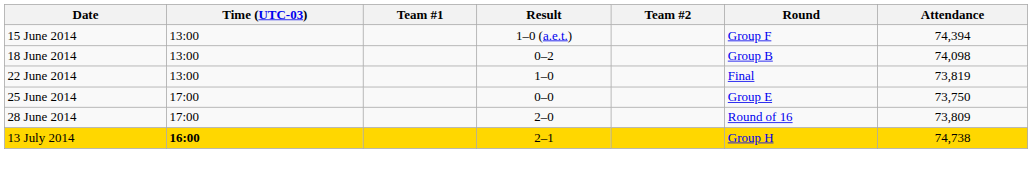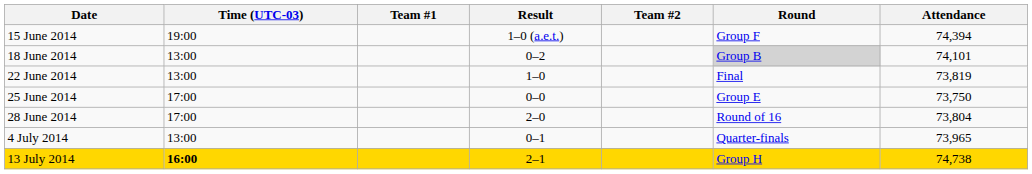15 June 2014 | Time (UTC-03): 13:00 -> 19:00
18 June 2014 | Round: no background -> lightgrey background
18 June 2014 | Attendance: 74,098 -> 74,101
28 June 2014 | Attendance: 73,809 -> 73,804
+ row: 4 July 2014 | 13:00 | 0–1 | Quarter-finals | 73,965
